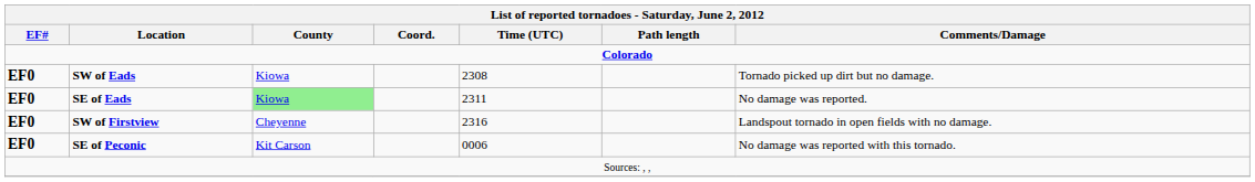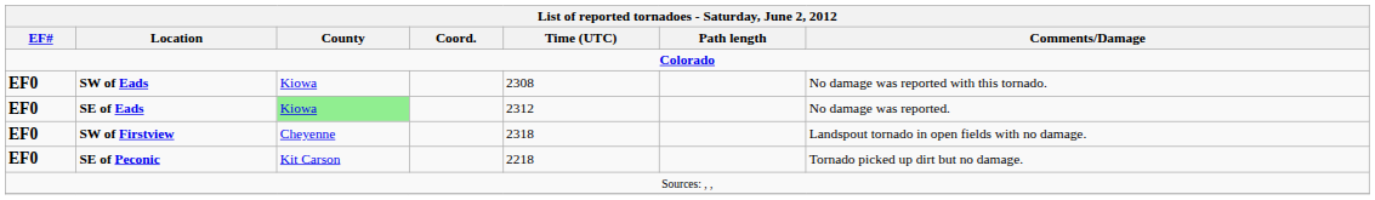SW of Eads | Comments/Damage: Tornado picked up dirt but no damage. -> No damage was reported with this tornado.
SE of Eads | Time (UTC): 2311 -> 2312
SW of Firstview | Time (UTC): 2316 -> 2318
SE of Peconic | Time (UTC): 0006 -> 2218
SE of Peconic | Comments/Damage: No damage was reported with this tornado. -> Tornado picked up dirt but no damage.
